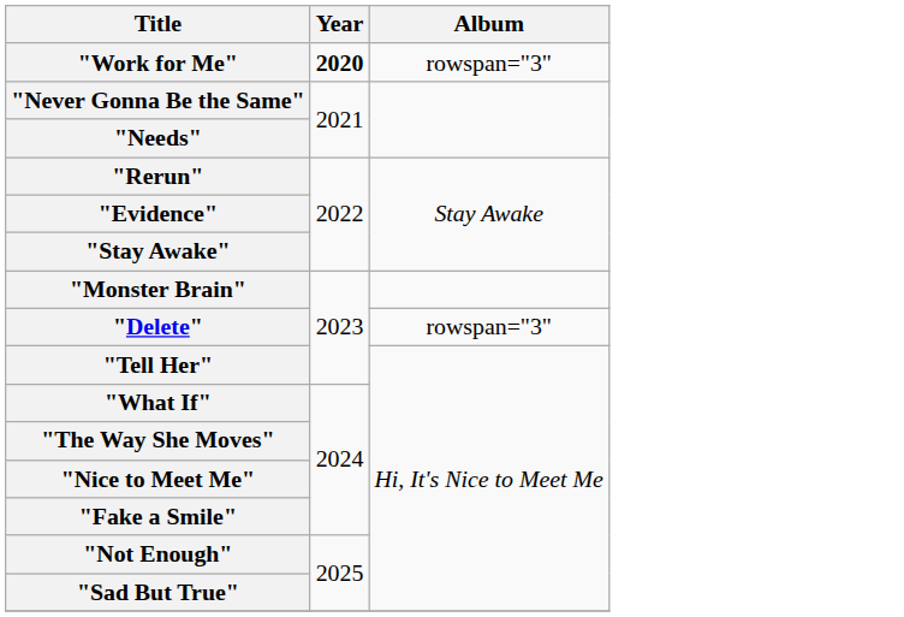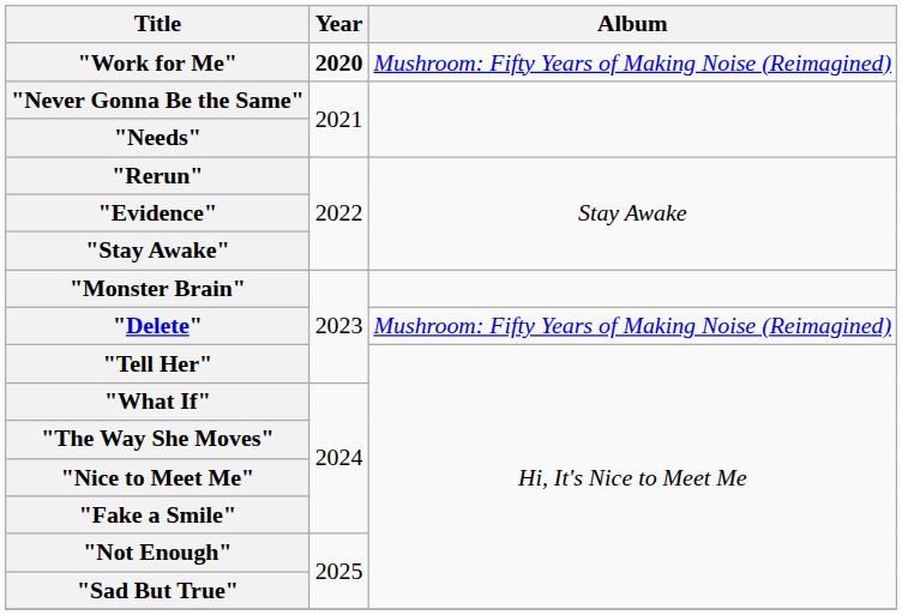"Work for Me" | Album: rowspan="3" -> Mushroom: Fifty Years of Making Noise (Reimagined)
"Delete" | Album: rowspan="3" -> Mushroom: Fifty Years of Making Noise (Reimagined)
